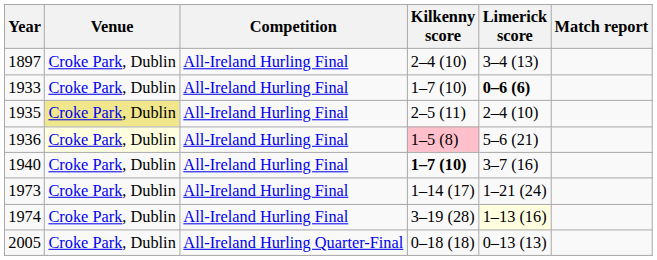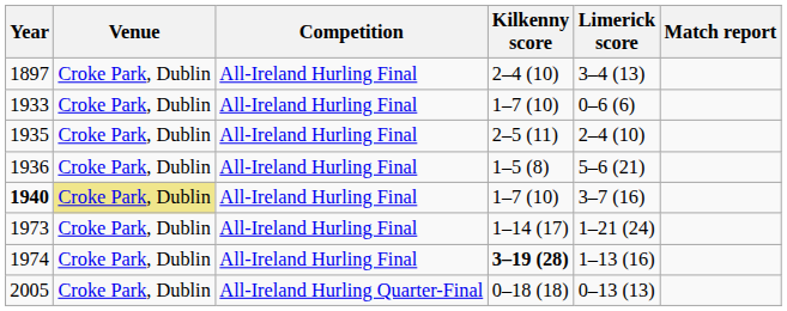row 3 | Limerick score: bold -> normal
row 4 | Venue: khaki background -> no background
row 5 | Venue: lightyellow background -> no background
row 5 | Kilkenny score: pink background -> no background
row 6 | Year: normal -> bold
row 6 | Venue: no background -> khaki background
row 6 | Kilkenny score: bold -> normal
row 8 | Kilkenny score: normal -> bold
row 8 | Limerick score: lightyellow background -> no background
